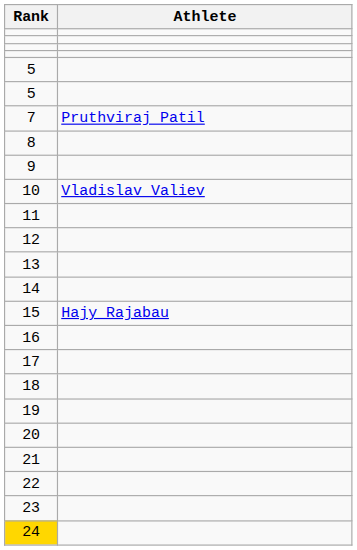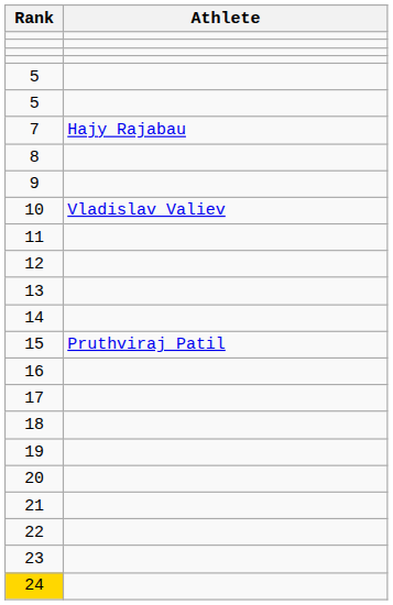row 8 | Athlete: Pruthviraj Patil -> Hajy Rajabau
row 16 | Athlete: Hajy Rajabau -> Pruthviraj Patil
